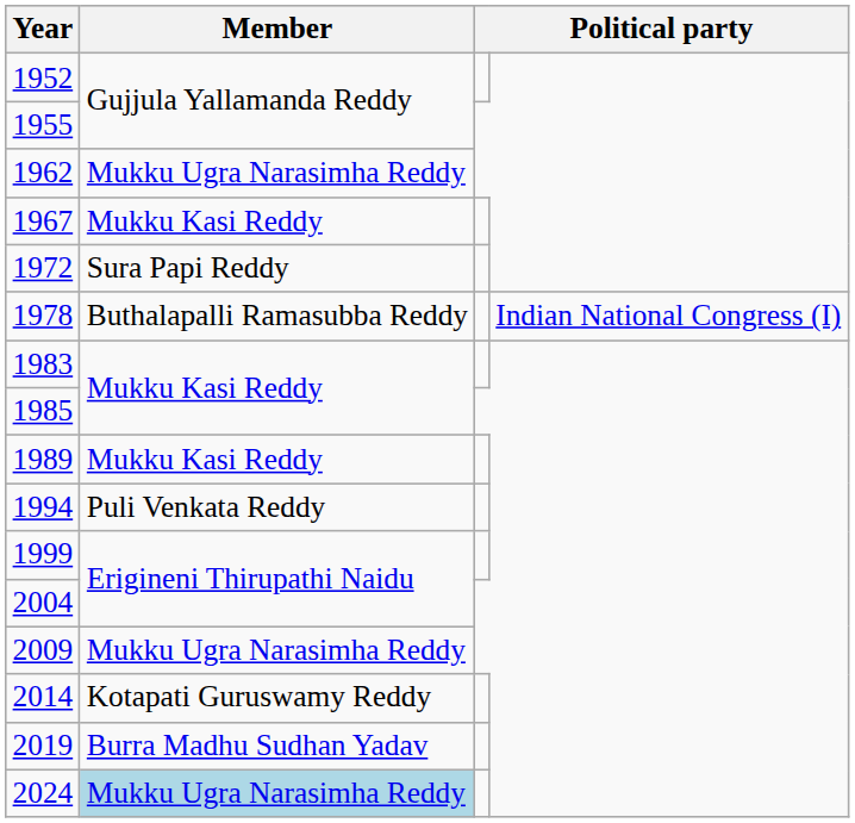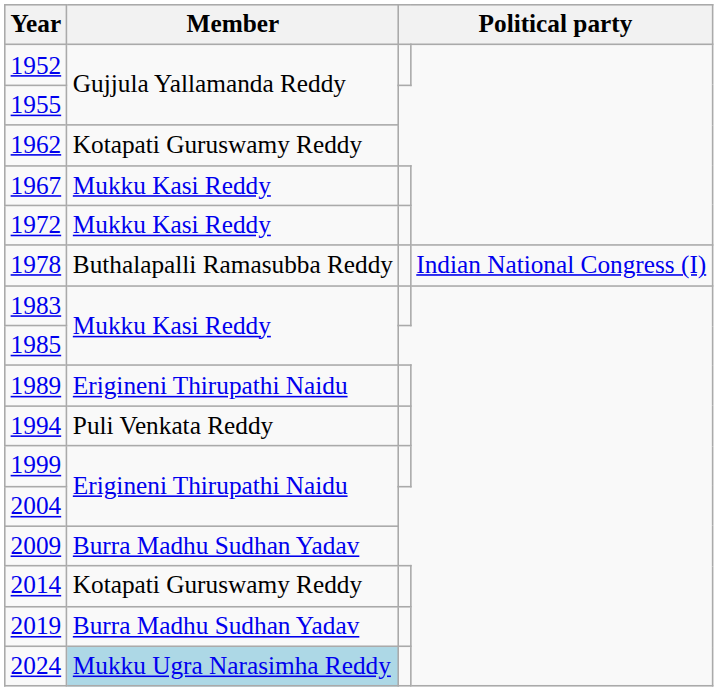1962 | Member: Mukku Ugra Narasimha Reddy -> Kotapati Guruswamy Reddy
1972 | Member: Sura Papi Reddy -> Mukku Kasi Reddy
1989 | Member: Mukku Kasi Reddy -> Erigineni Thirupathi Naidu
2009 | Member: Mukku Ugra Narasimha Reddy -> Burra Madhu Sudhan Yadav
